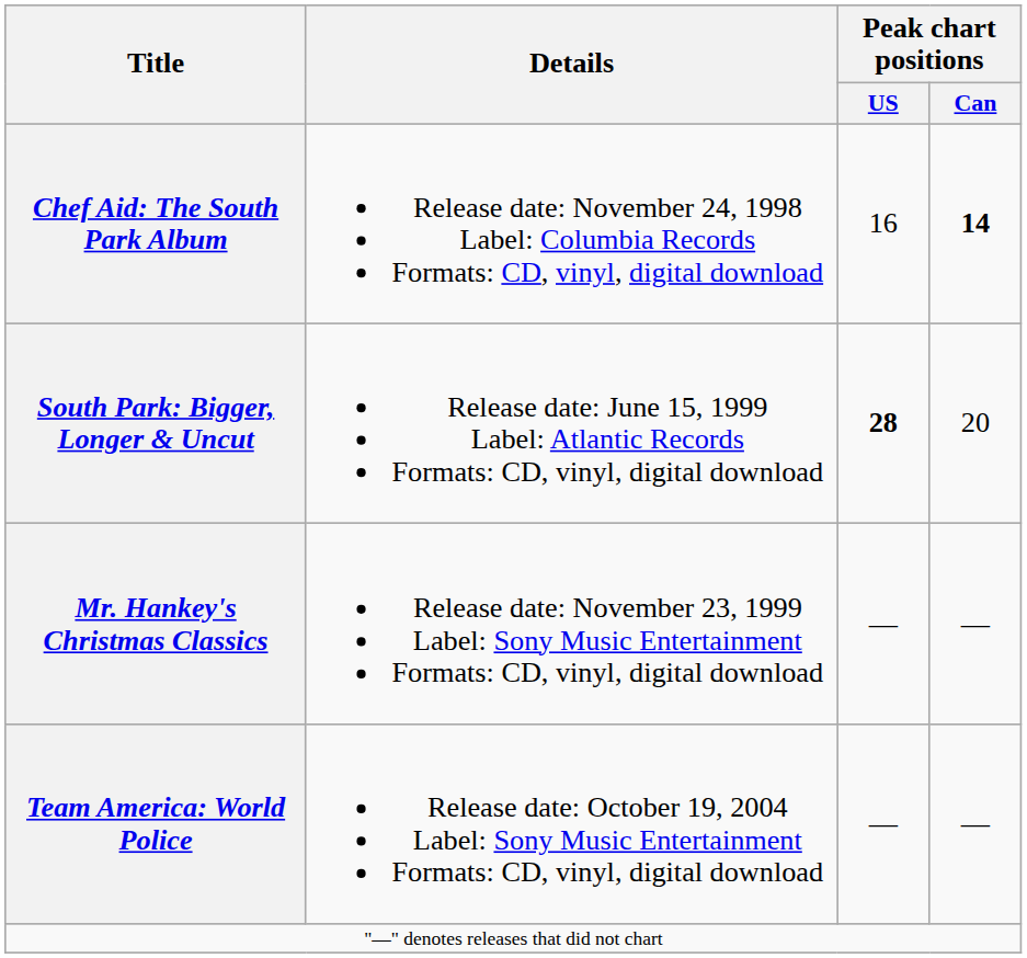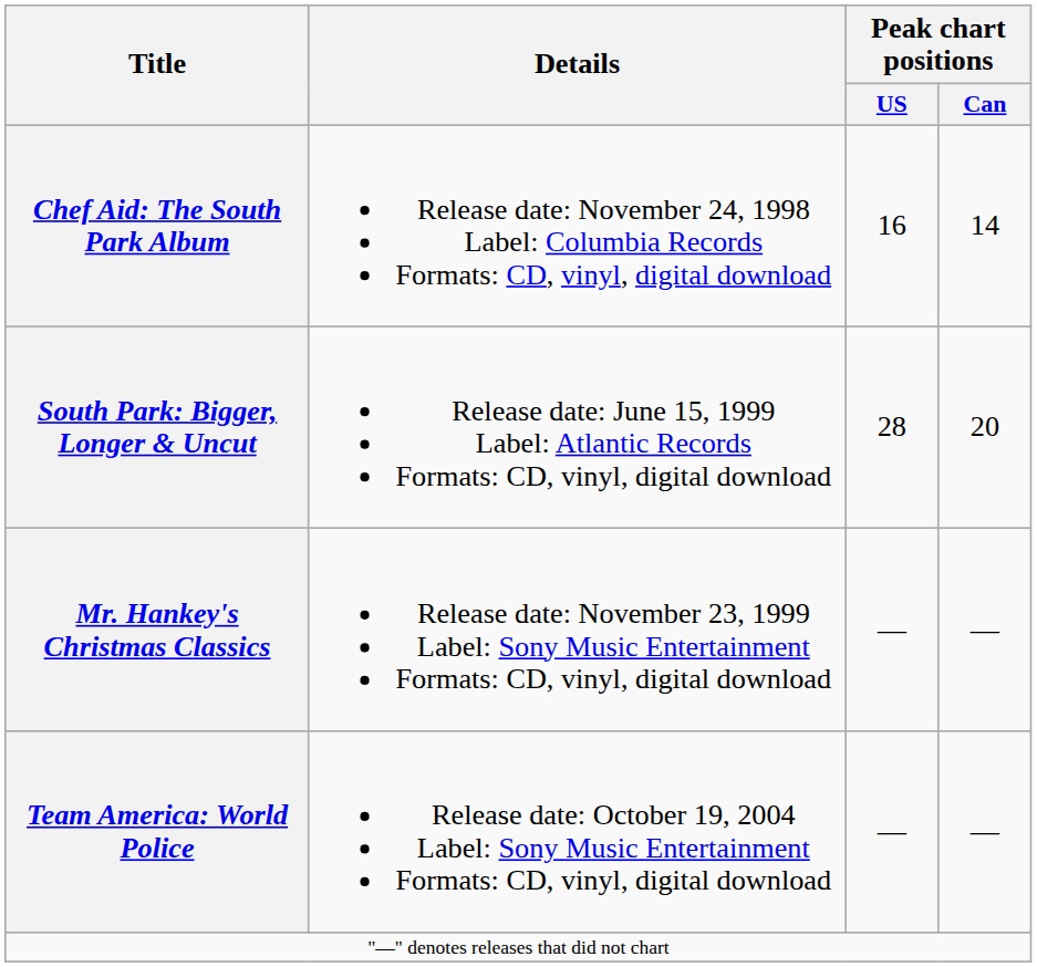Chef Aid: The South Park Album | Peak chart positions / Can: bold -> normal
South Park: Bigger, Longer & Uncut | Peak chart positions / US: bold -> normal
